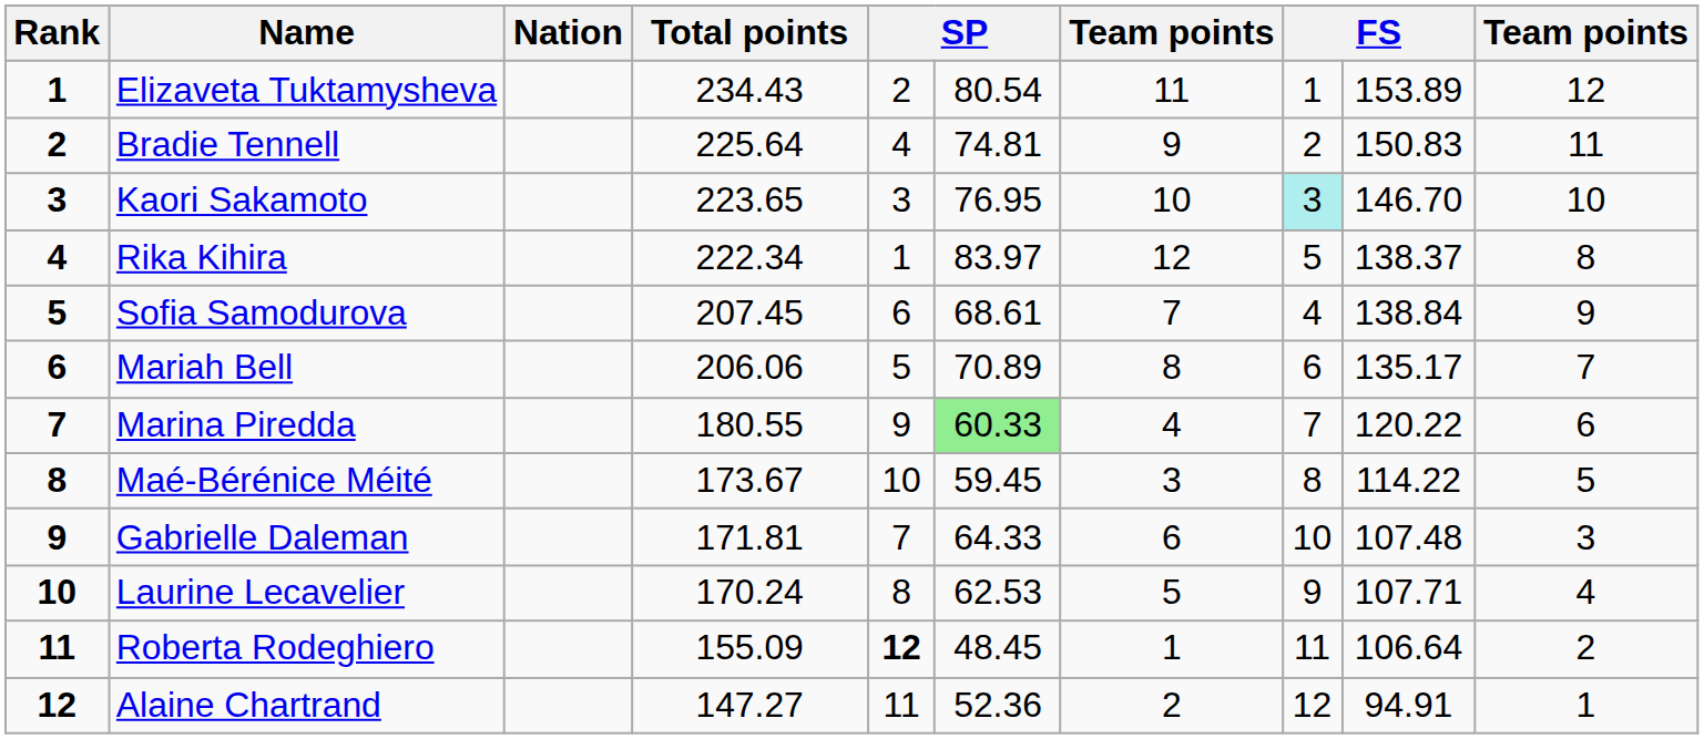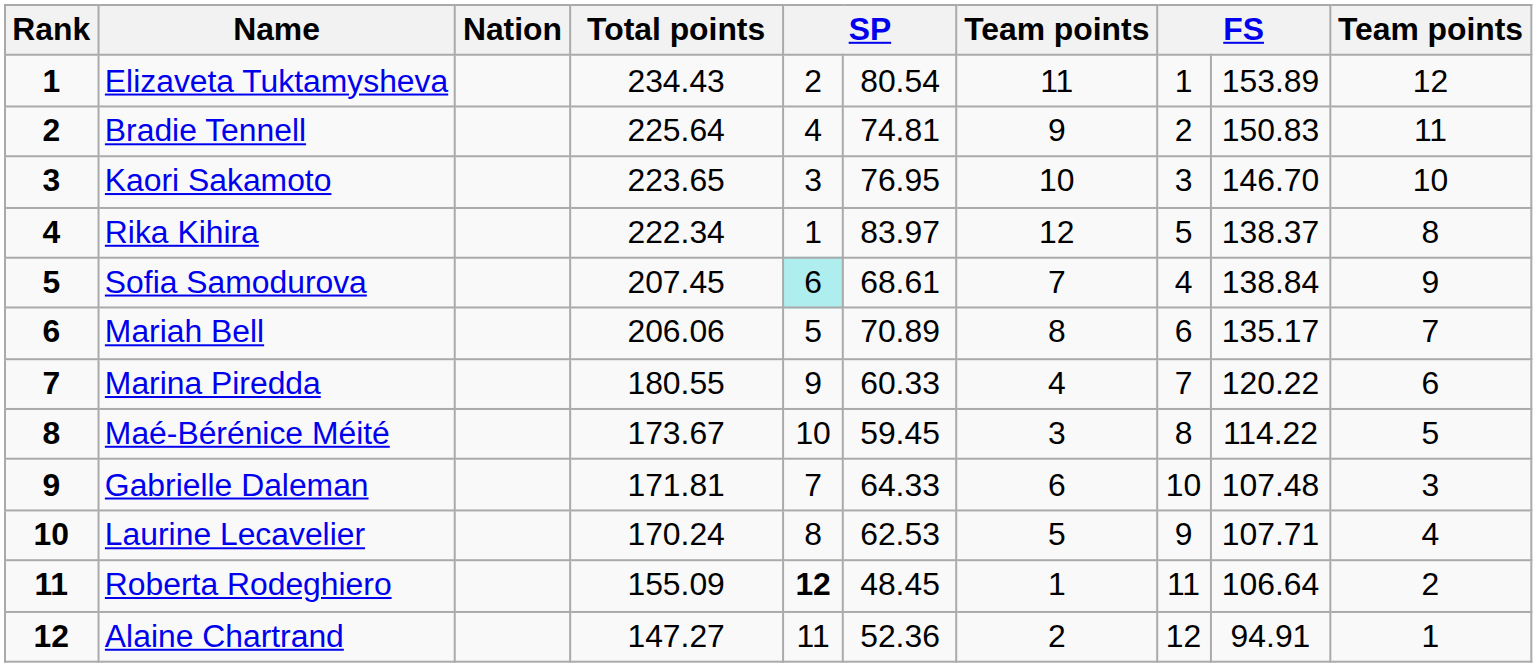Kaori Sakamoto | column 8: paleturquoise background -> no background
Sofia Samodurova | column 5: no background -> paleturquoise background
Marina Piredda | column 6: lightgreen background -> no background
